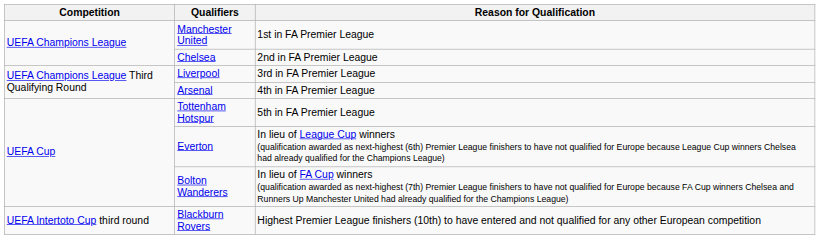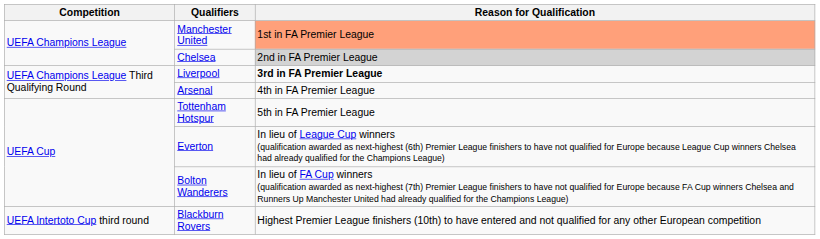Manchester United | Reason for Qualification: no background -> lightsalmon background
Chelsea | Reason for Qualification: no background -> lightgrey background
Liverpool | Reason for Qualification: normal -> bold
